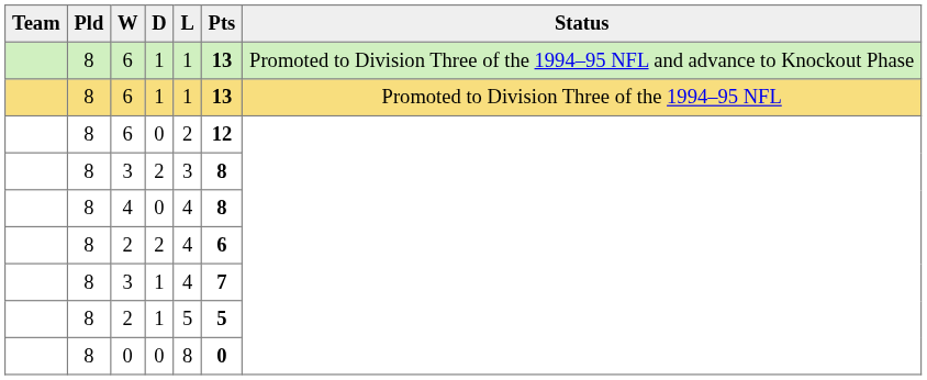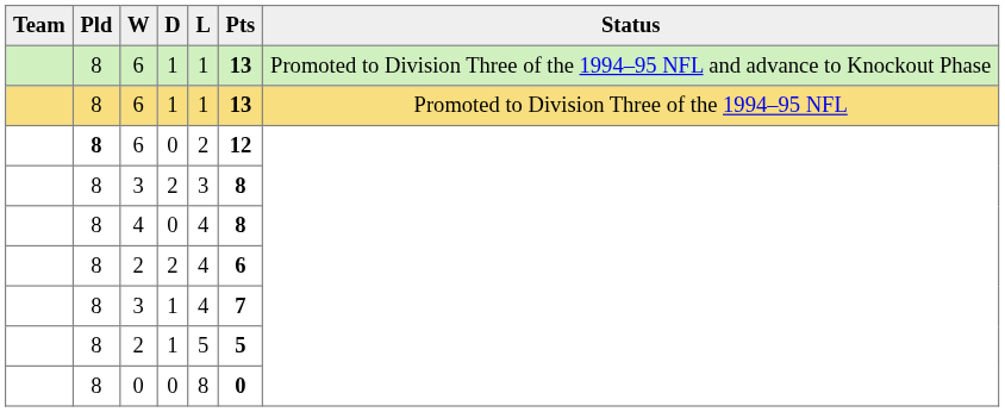6 / 0 | Pld: normal -> bold
